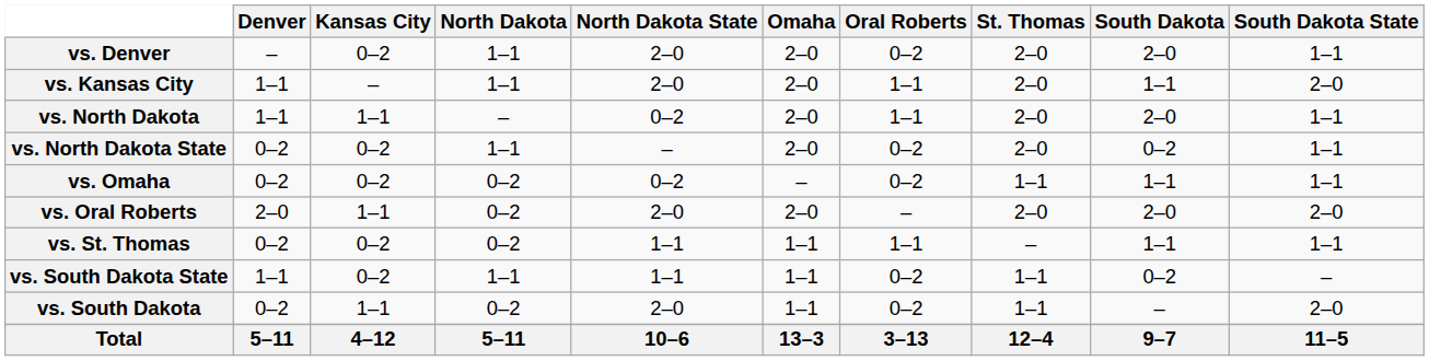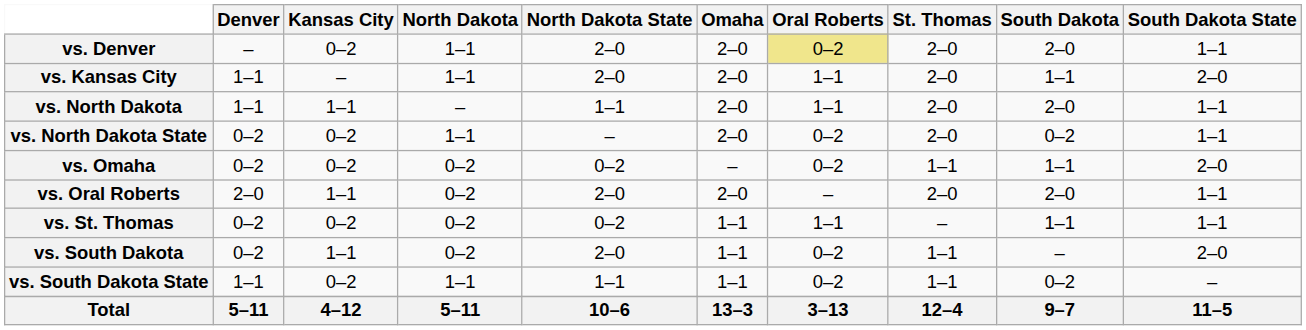vs. Denver | Oral Roberts: no background -> khaki background
vs. North Dakota | North Dakota State: 0–2 -> 1–1
vs. Omaha | South Dakota State: 1–1 -> 2–0
vs. Oral Roberts | South Dakota State: 2–0 -> 1–1
vs. St. Thomas | North Dakota State: 1–1 -> 0–2
rows swapped: vs. South Dakota <-> vs. South Dakota State
